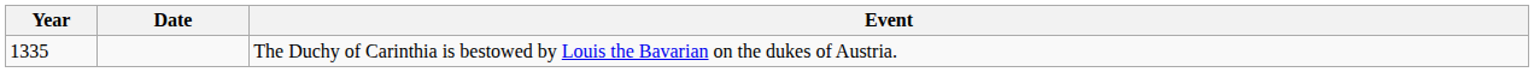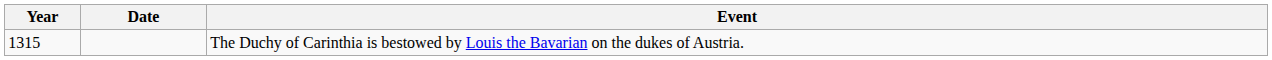row 2 | Year: 1335 -> 1315
